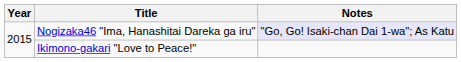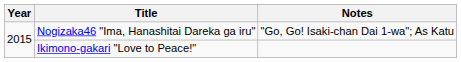Nogizaka46 "Ima, Hanashitai Dareka ga iru" | Notes: lavender background -> no background
